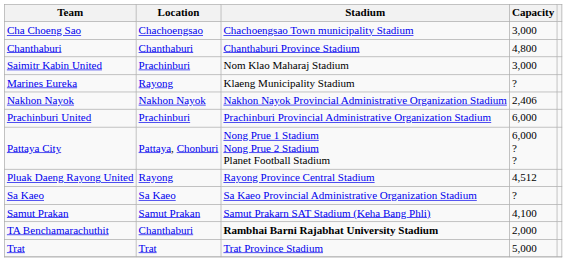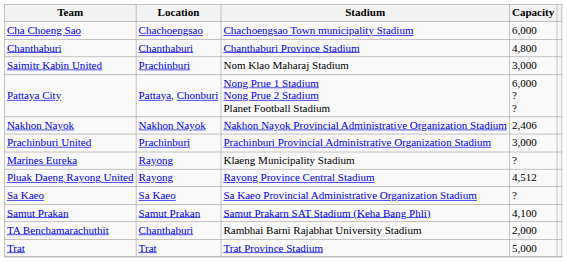Cha Choeng Sao | Capacity: 3,000 -> 6,000
rows swapped: Marines Eureka <-> Pattaya City
Prachinburi United | Capacity: 6,000 -> 3,000
TA Benchamarachuthit | Stadium: bold -> normal
